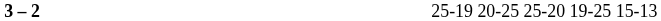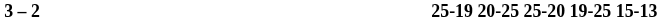row 1 | column 2: normal -> bold
